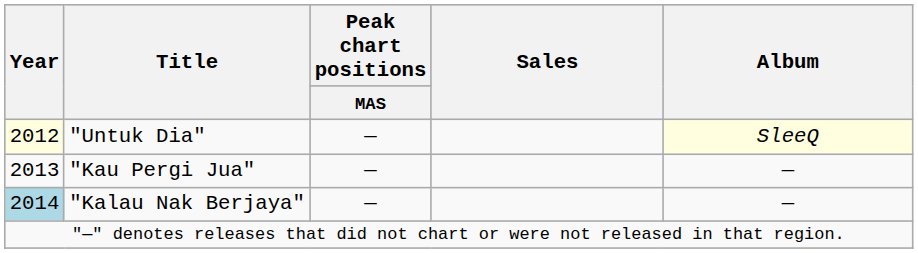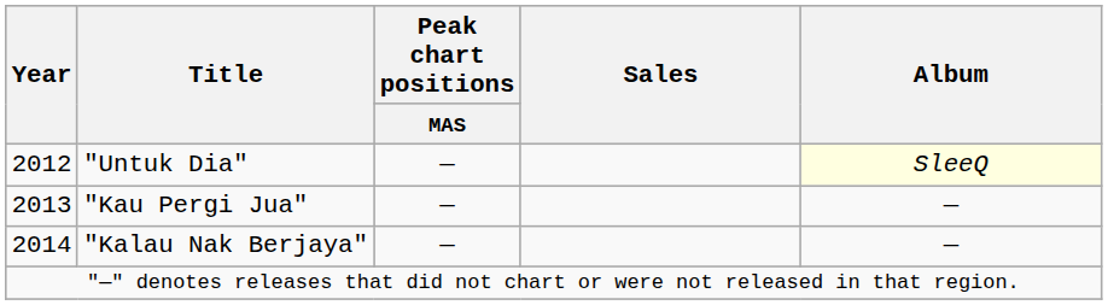"Untuk Dia" | Year: lightyellow background -> no background
"Kalau Nak Berjaya" | Year: lightblue background -> no background
